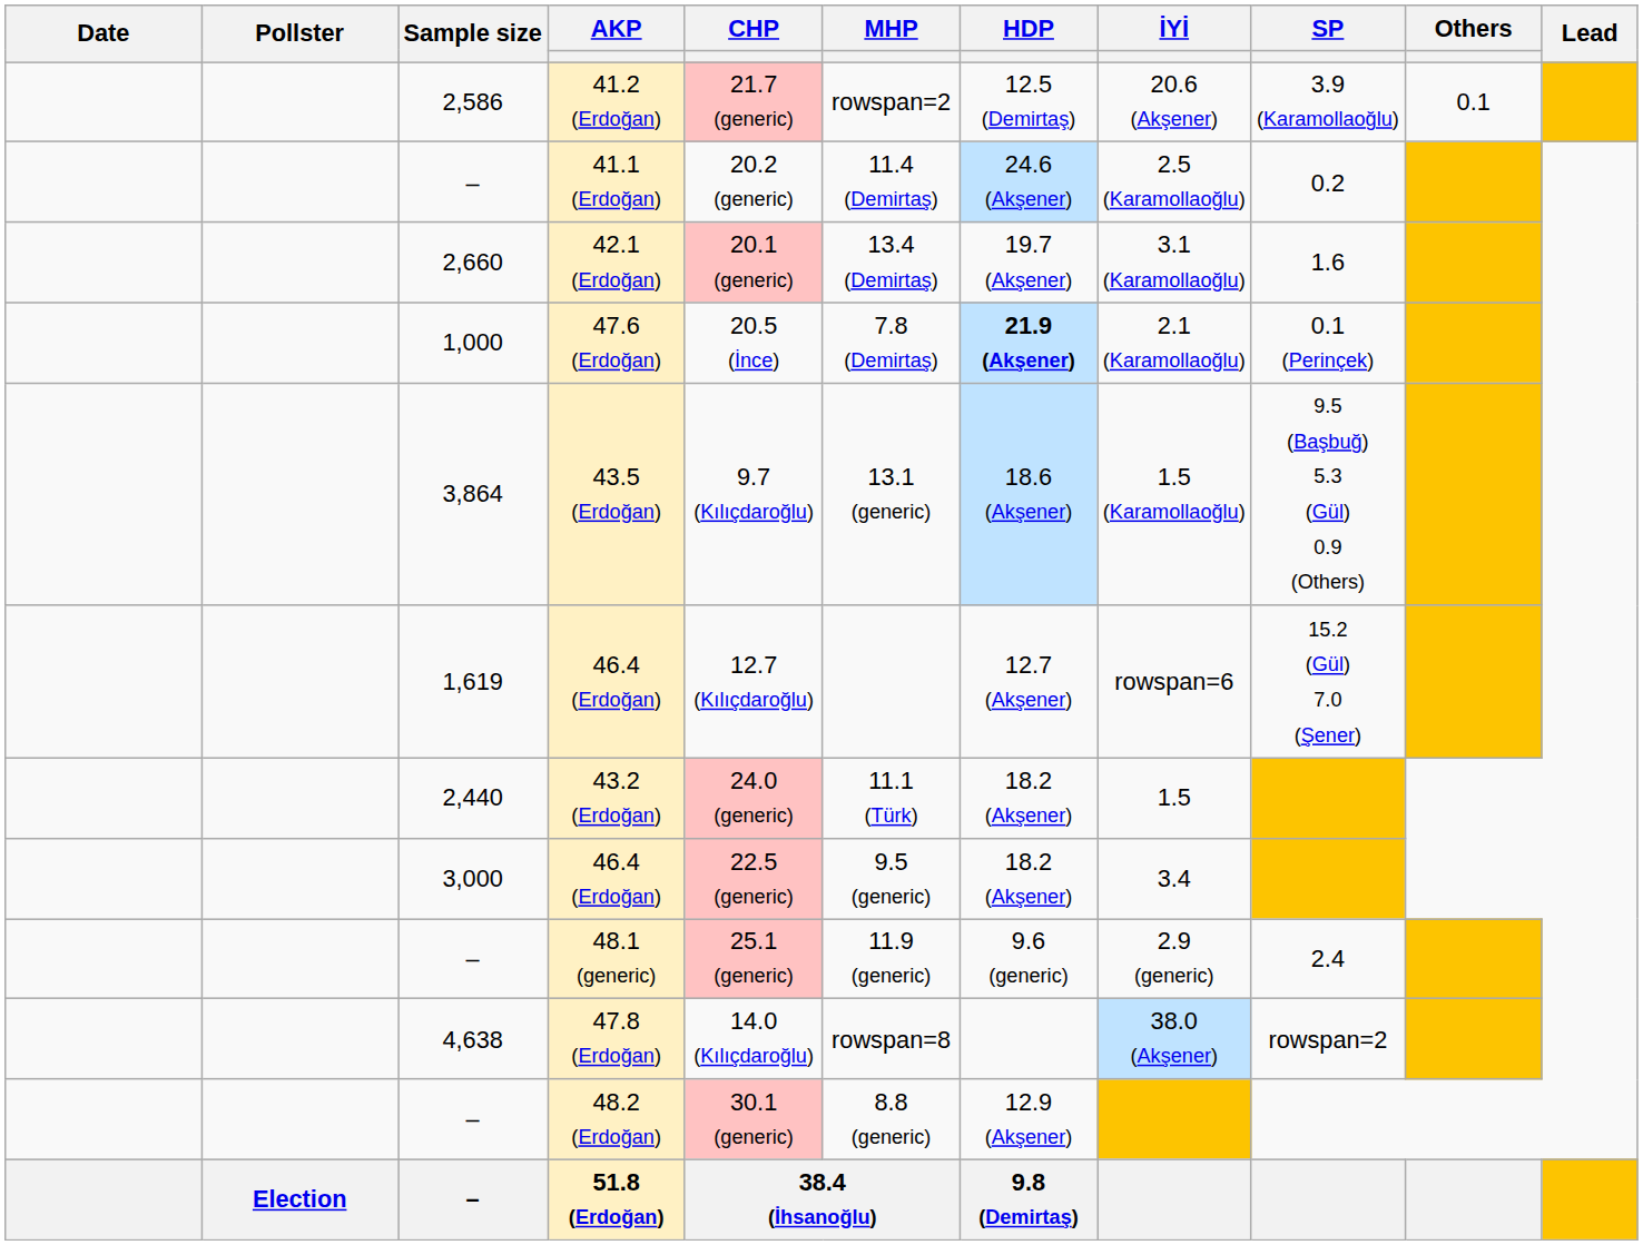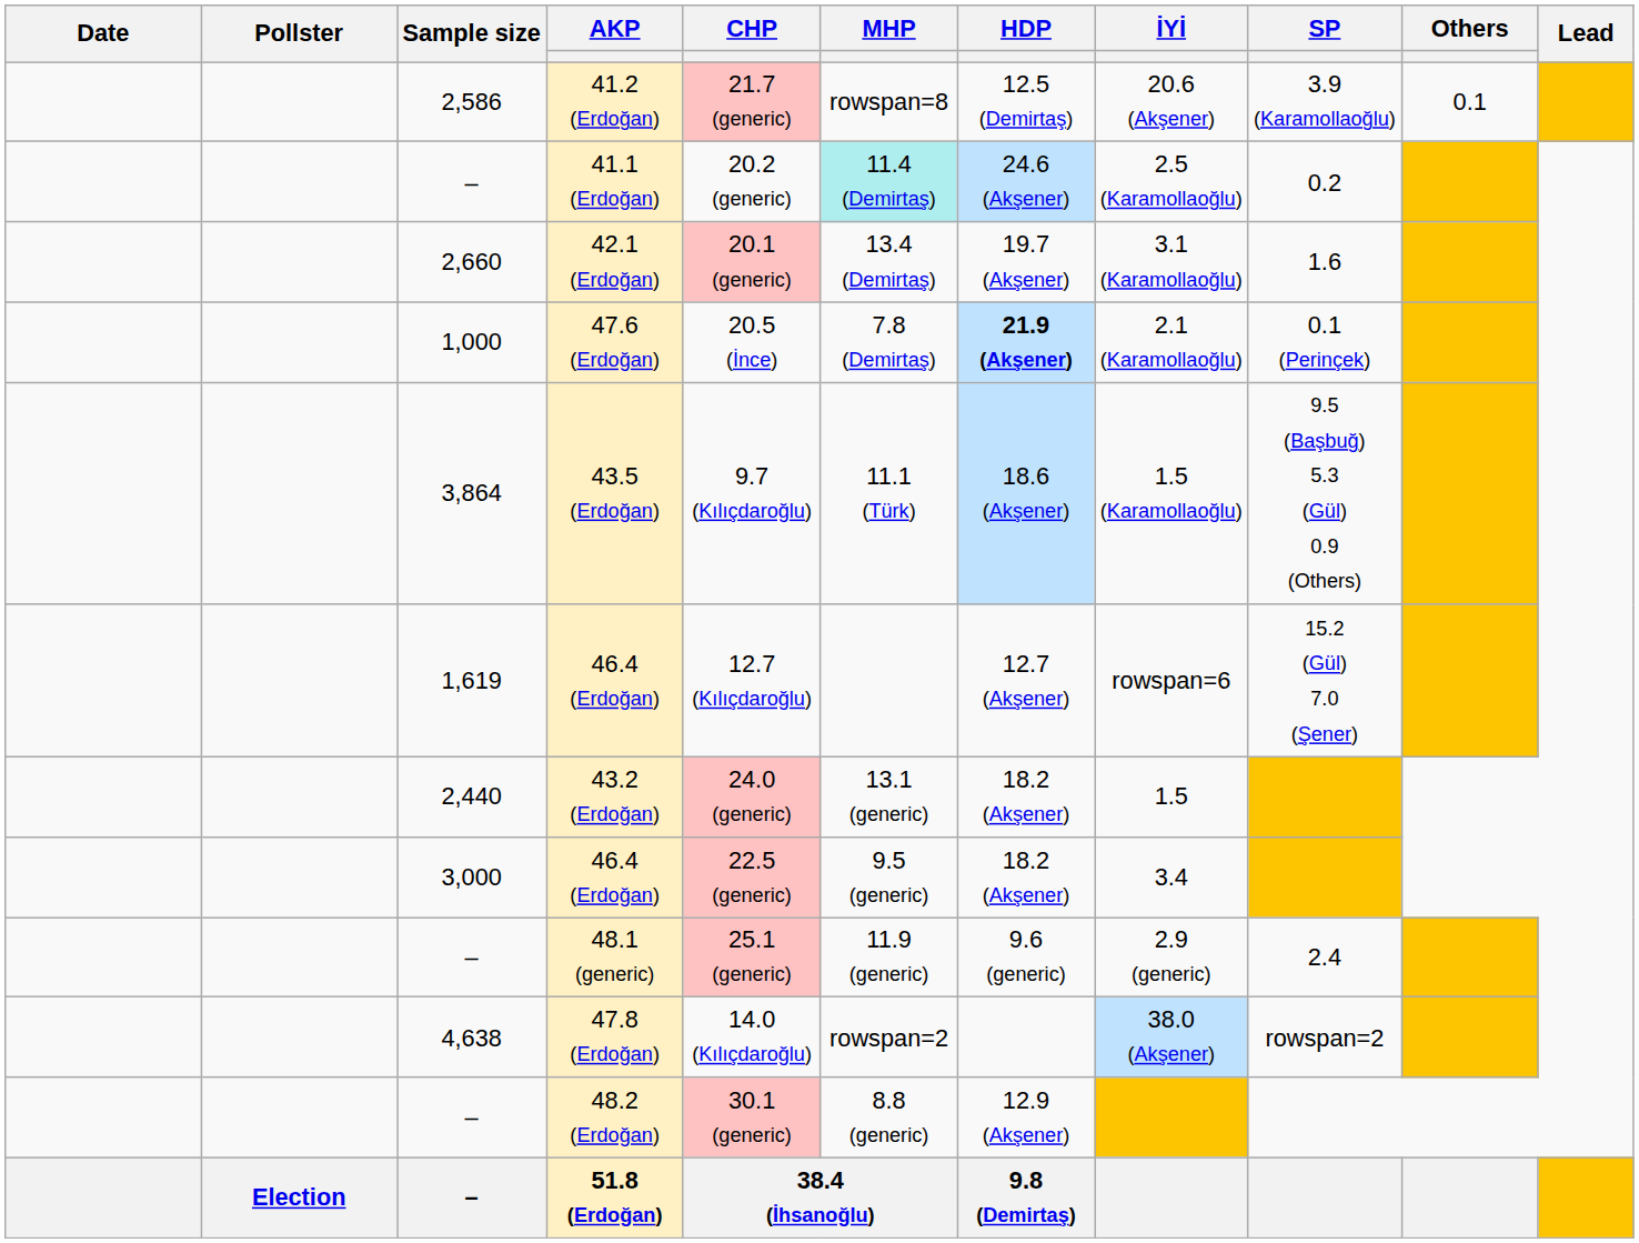41.2 (Erdoğan) | MHP: rowspan=2 -> rowspan=8
41.1 (Erdoğan) | MHP: no background -> paleturquoise background
43.5 (Erdoğan) | MHP: 13.1 (generic) -> 11.1 (Türk)
43.2 (Erdoğan) | MHP: 11.1 (Türk) -> 13.1 (generic)
47.8 (Erdoğan) | MHP: rowspan=8 -> rowspan=2
